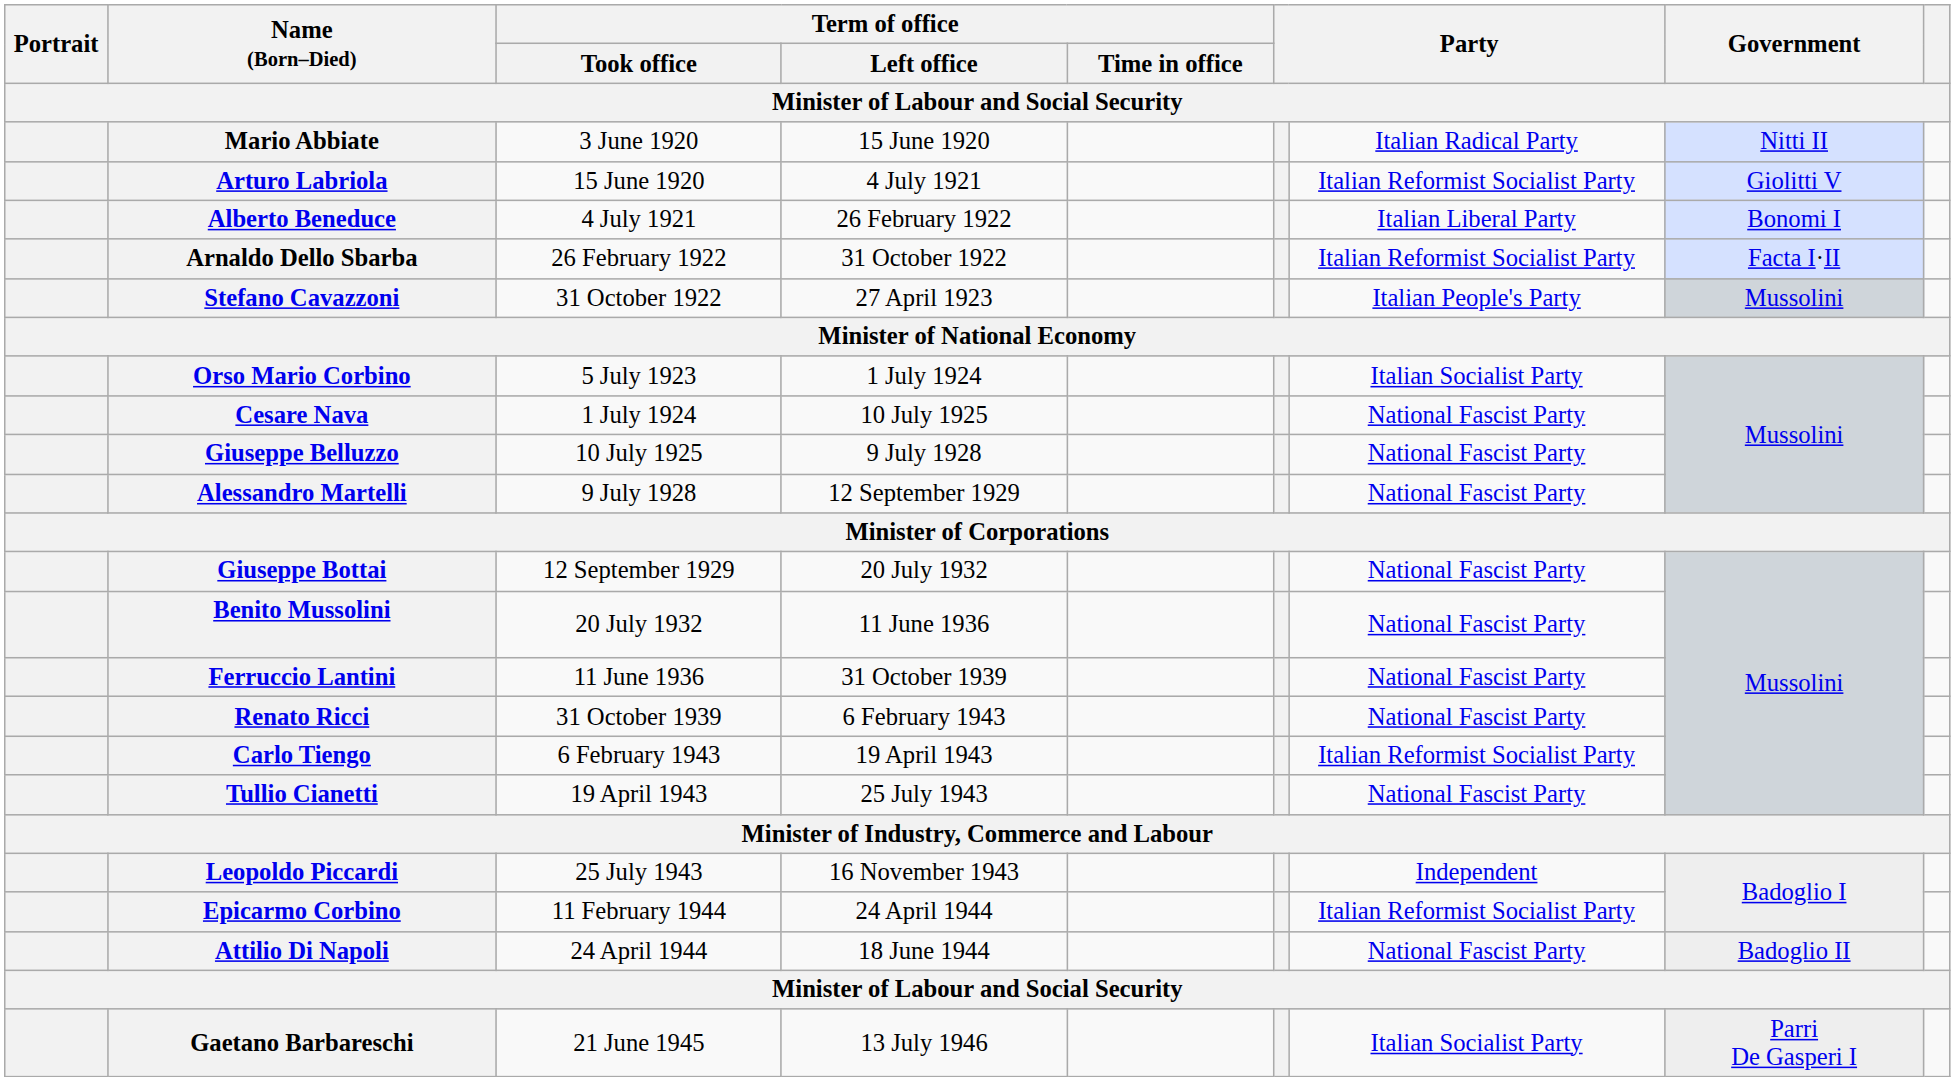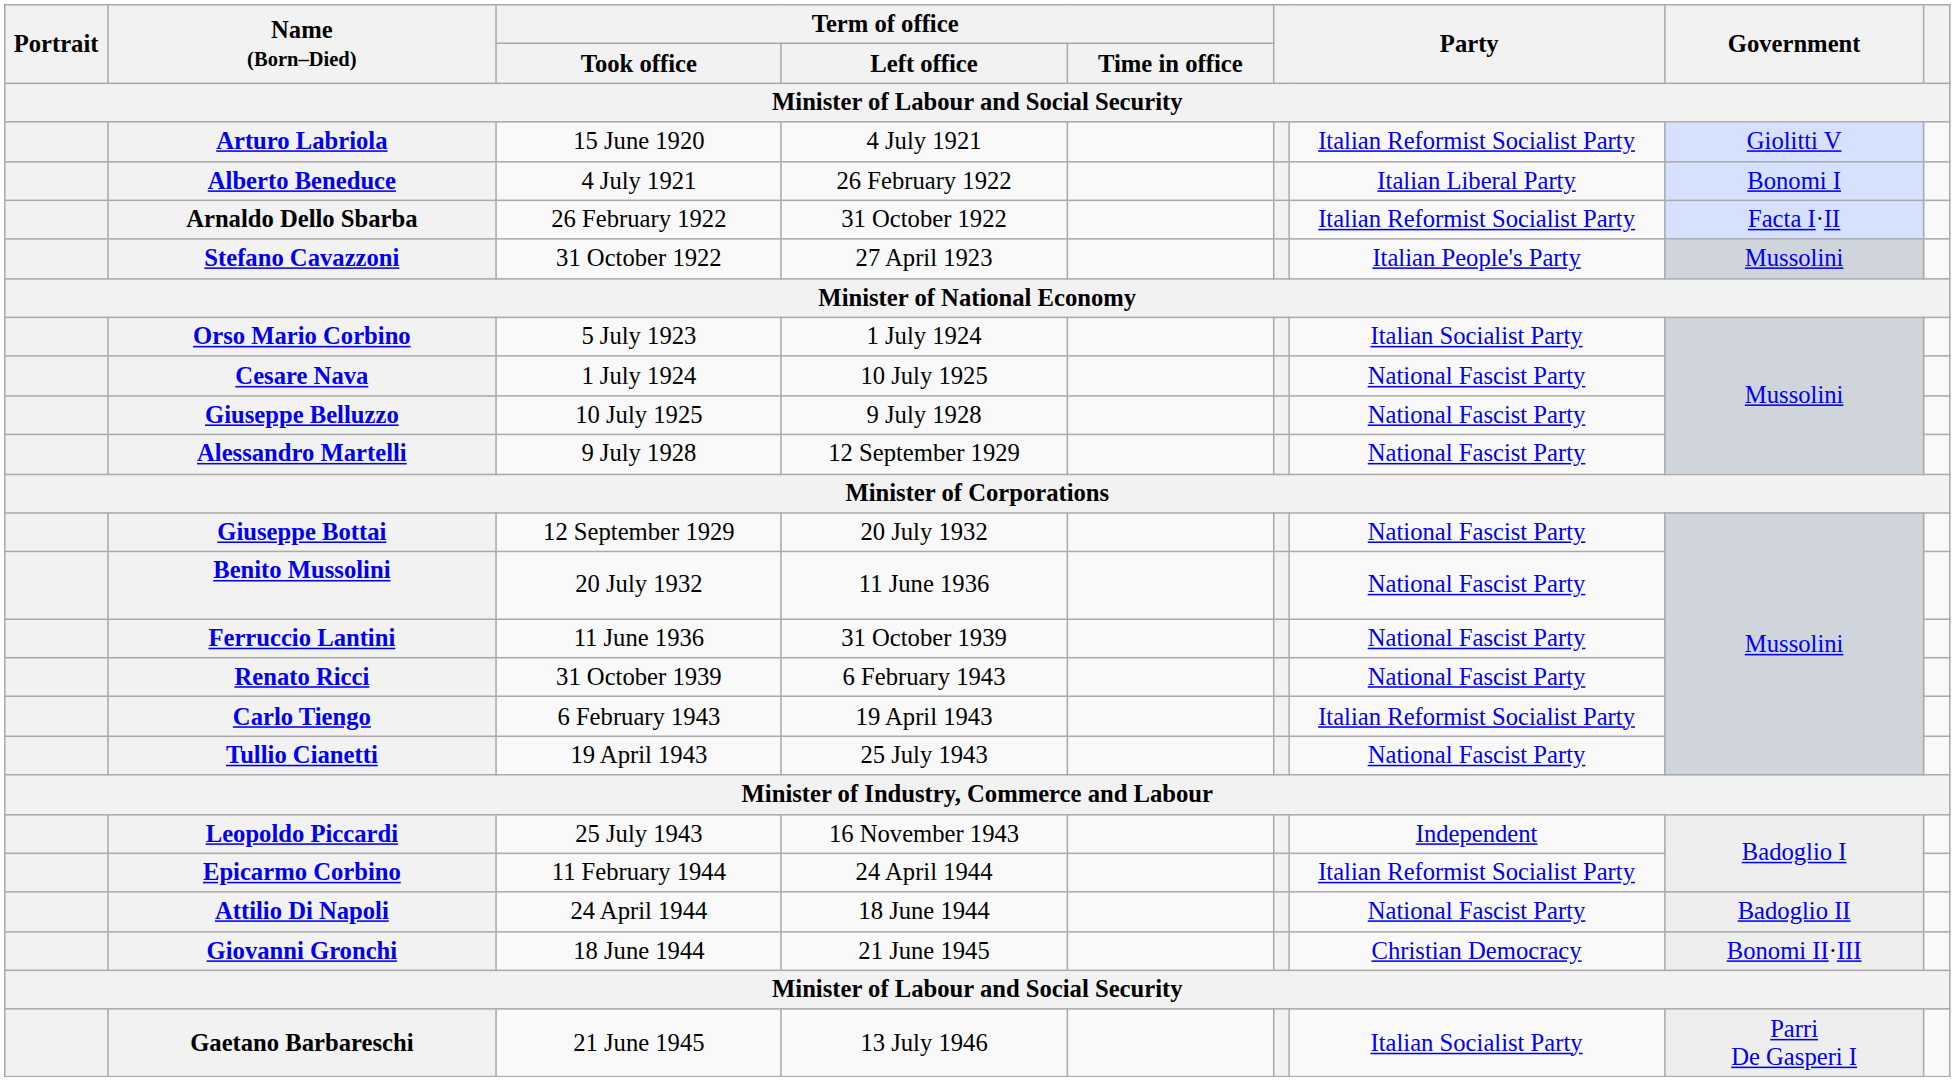- row: Mario Abbiate | 3 June 1920 | 15 June 1920 | Italian Radical Party | Nitti II
+ row: Giovanni Gronchi | 18 June 1944 | 21 June 1945 | Christian Democracy | Bonomi II·III
